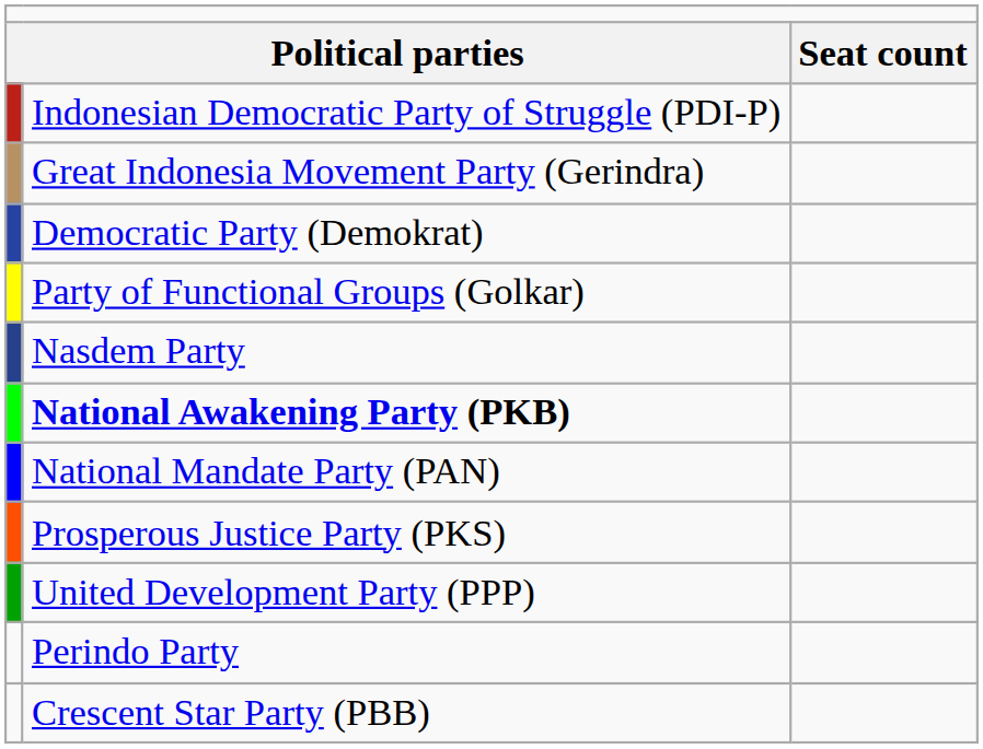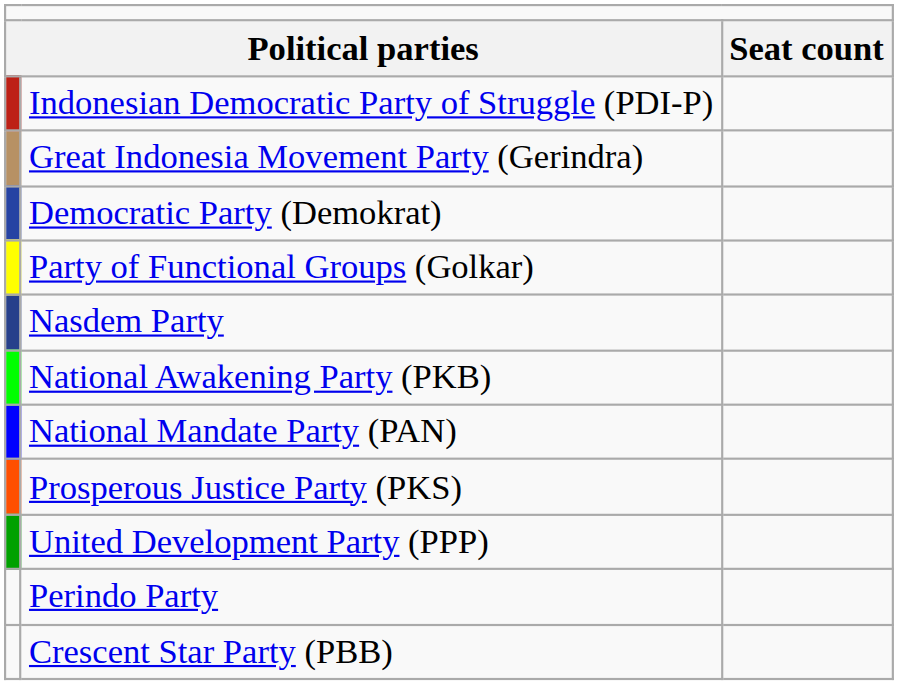National Awakening Party (PKB) | column 2: bold -> normal
